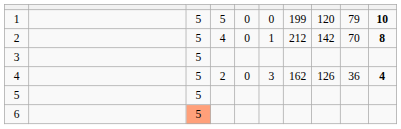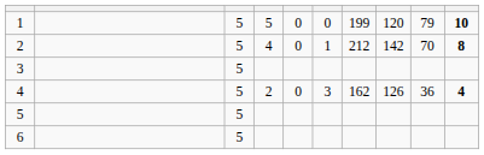6 | column 3: lightsalmon background -> no background
